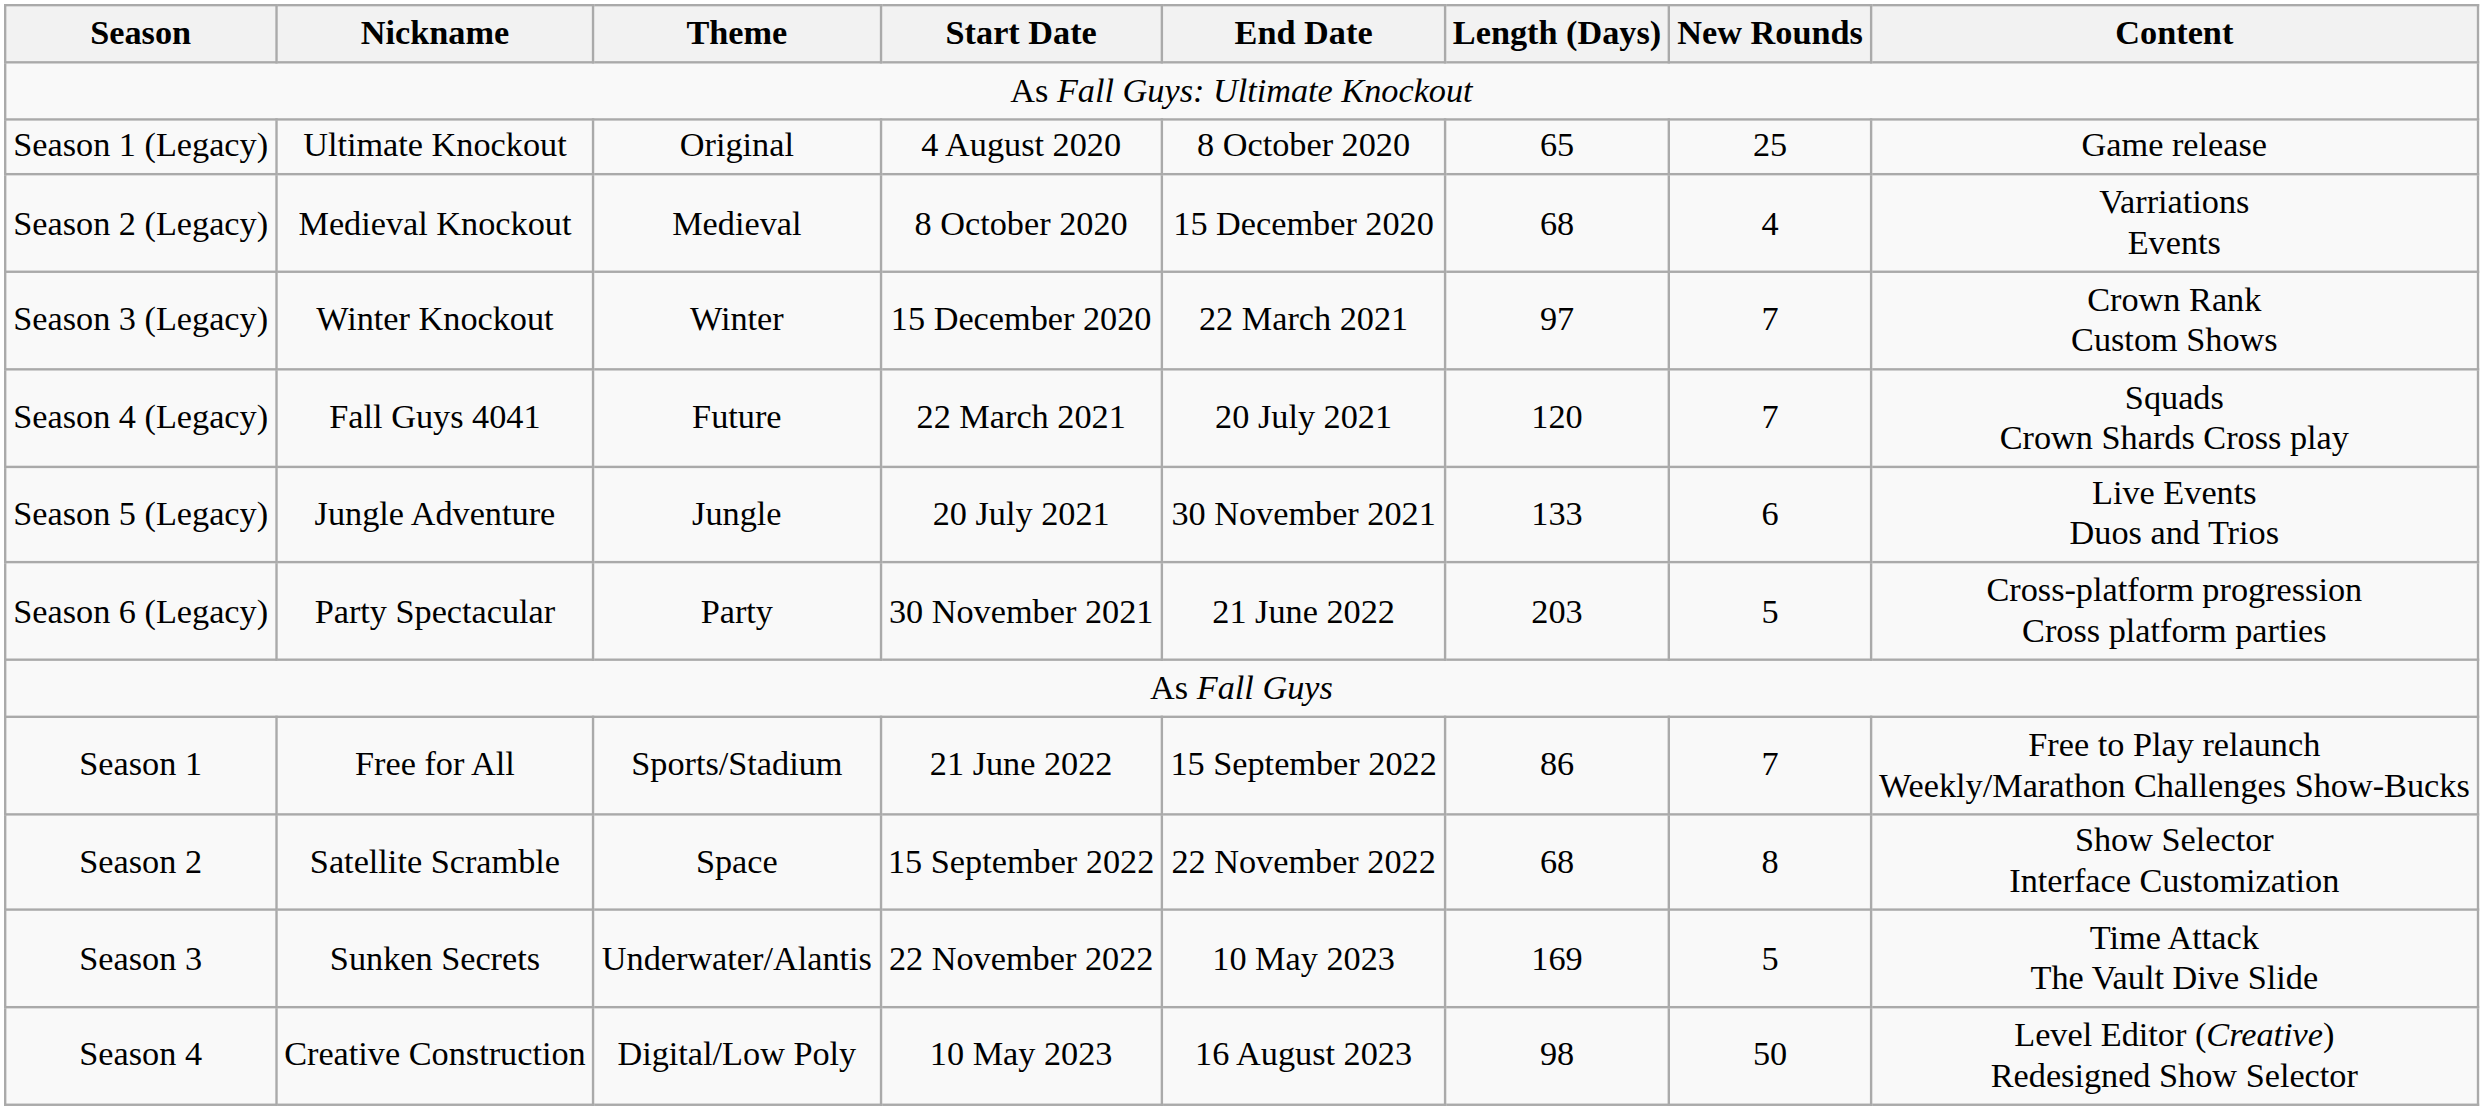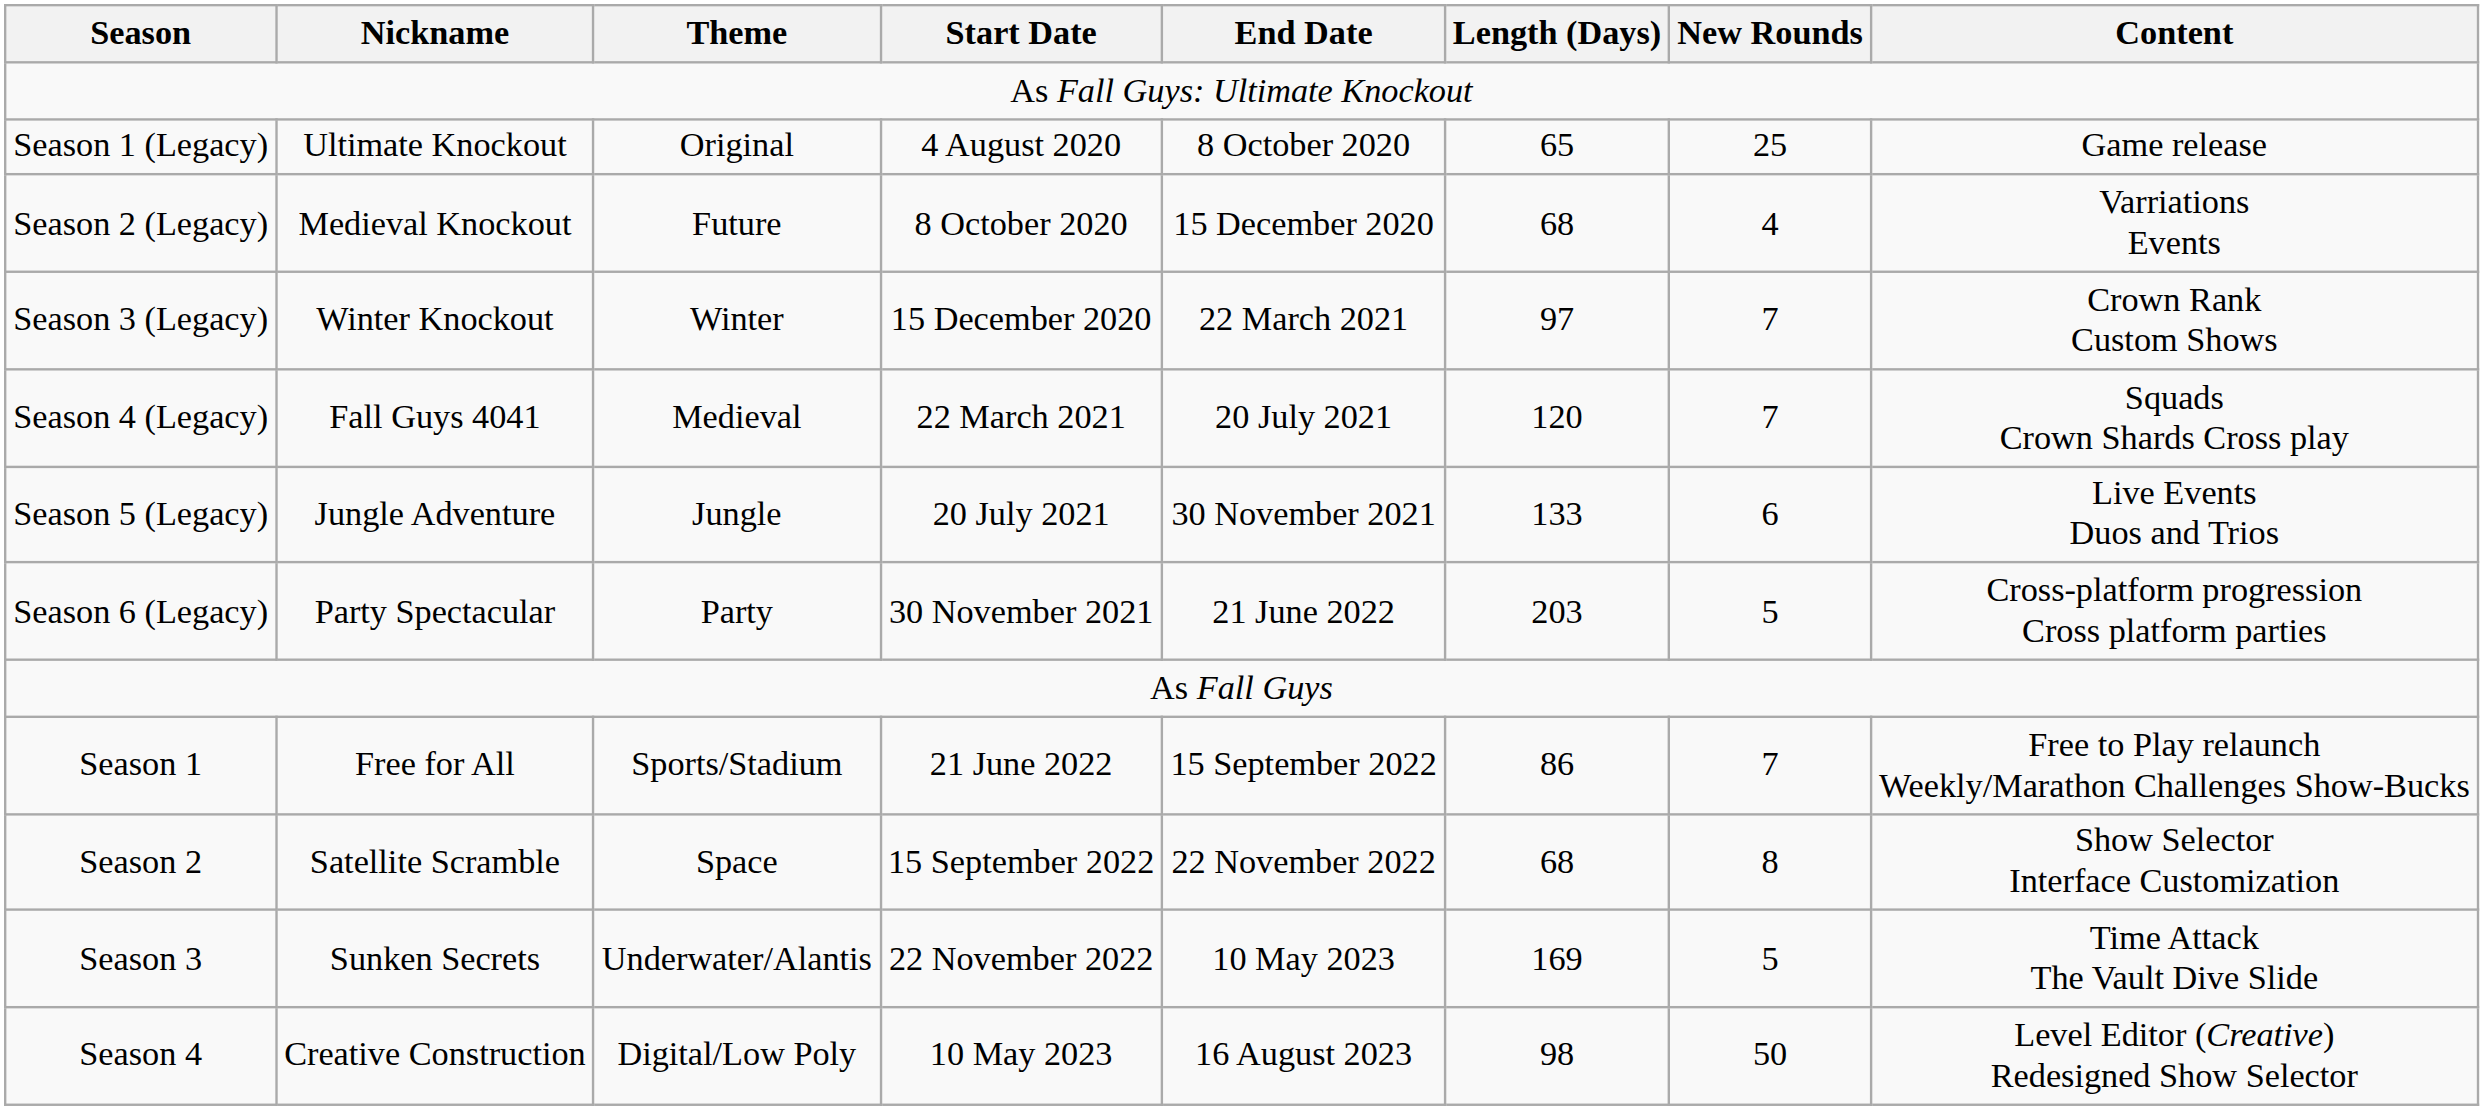Season 2 (Legacy) | Theme: Medieval -> Future
Season 4 (Legacy) | Theme: Future -> Medieval
